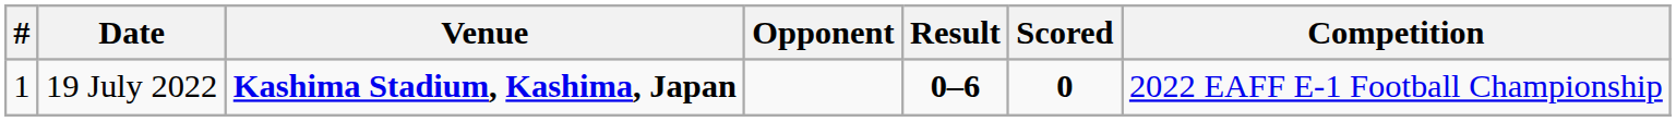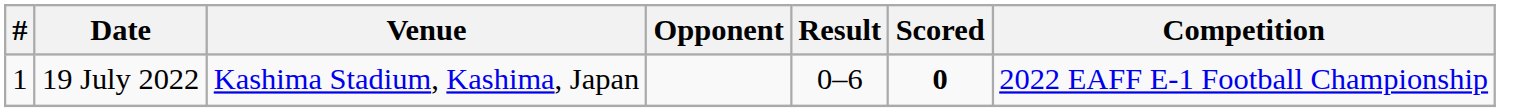19 July 2022 | Venue: bold -> normal
19 July 2022 | Result: bold -> normal
